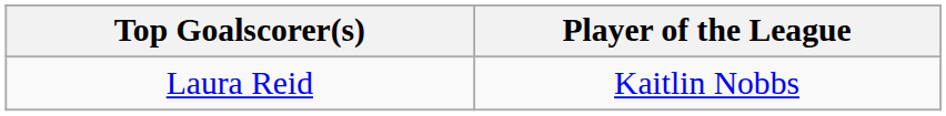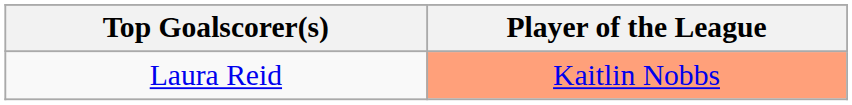Laura Reid | Player of the League: no background -> lightsalmon background
